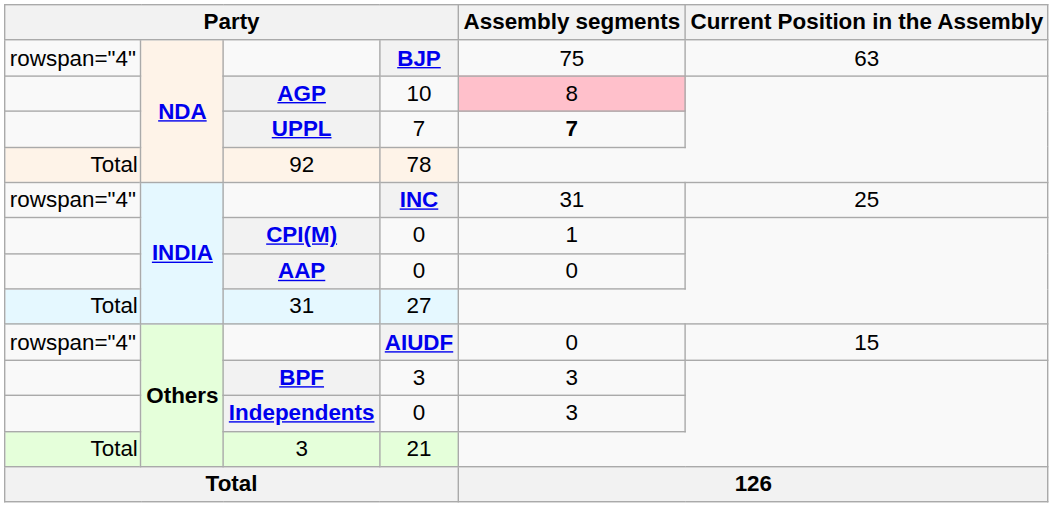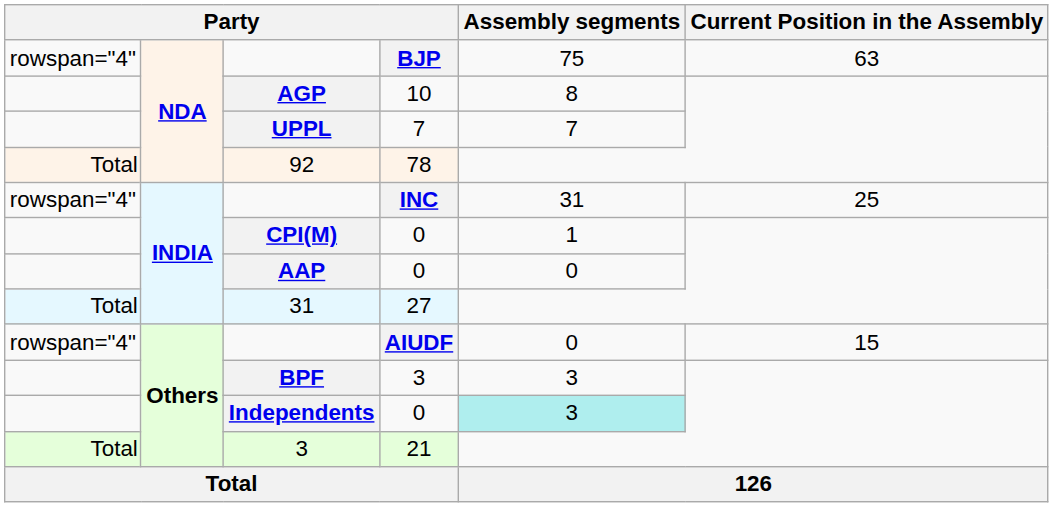AGP | Assembly segments: pink background -> no background
UPPL | Assembly segments: bold -> normal
Independents | Assembly segments: no background -> paleturquoise background
